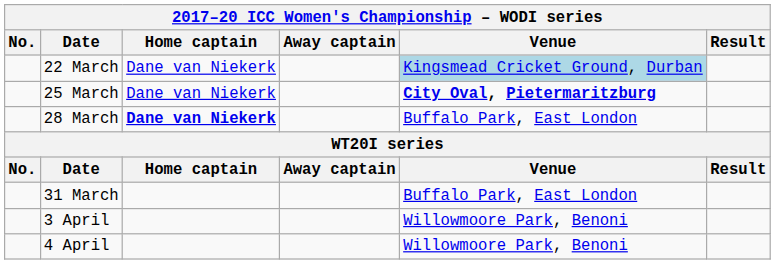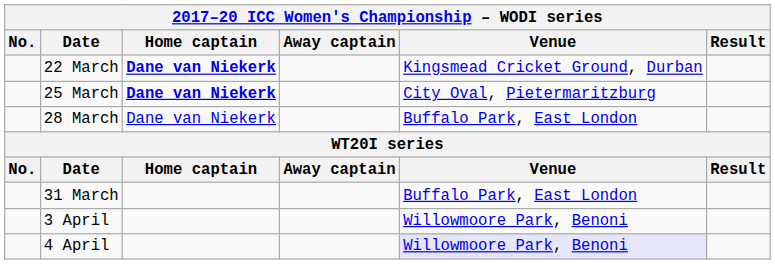22 March | Home captain: normal -> bold
22 March | Venue: lightblue background -> no background
25 March | Home captain: normal -> bold
25 March | Venue: bold -> normal
28 March | Home captain: bold -> normal
4 April | Venue: no background -> lavender background
